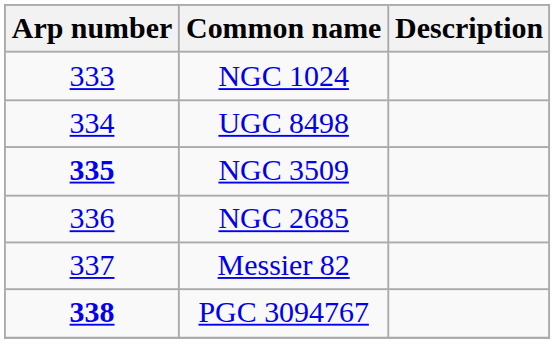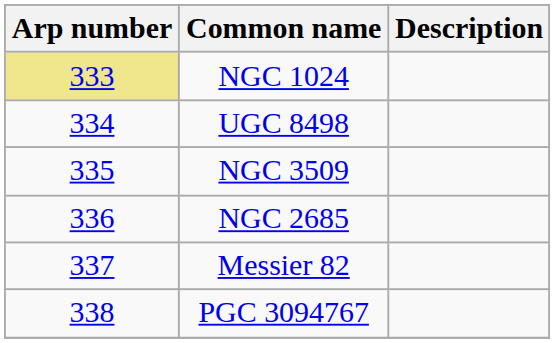NGC 1024 | Arp number: no background -> khaki background
NGC 3509 | Arp number: bold -> normal
PGC 3094767 | Arp number: bold -> normal
